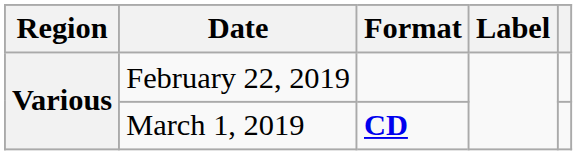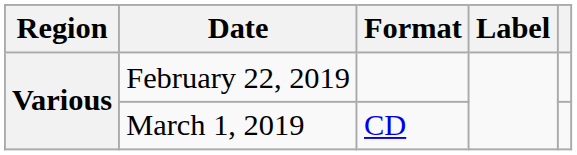March 1, 2019 | Format: bold -> normal
